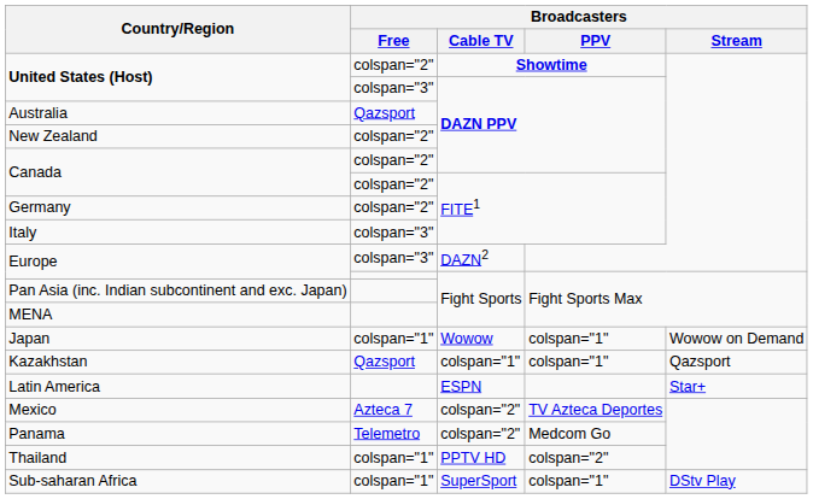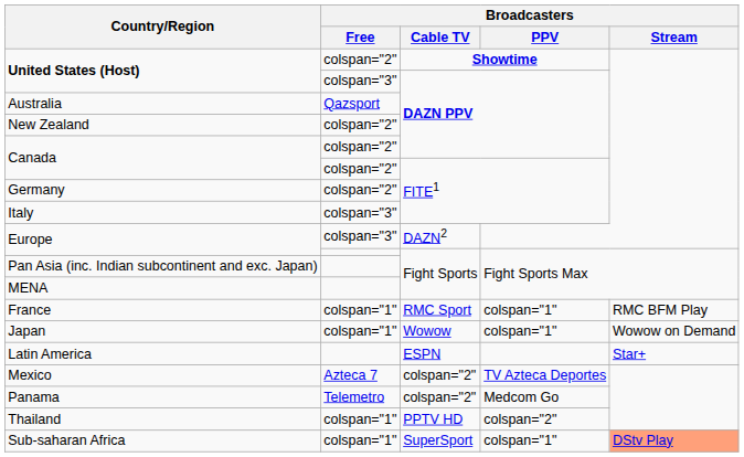+ row: France | colspan="1" | RMC Sport | colspan="1" | RMC BFM Play
- row: Kazakhstan | Qazsport | colspan="1" | colspan="1" | Qazsport
Sub-saharan Africa | Broadcasters / Stream: no background -> lightsalmon background
